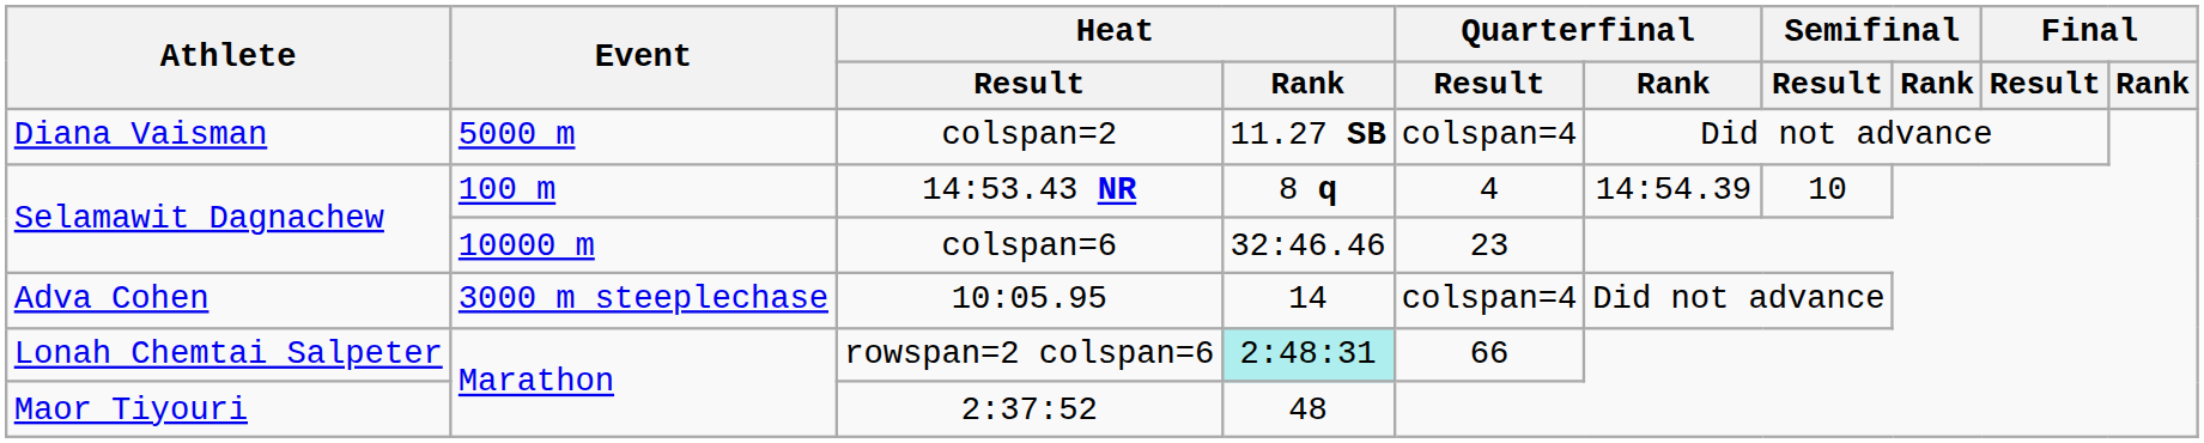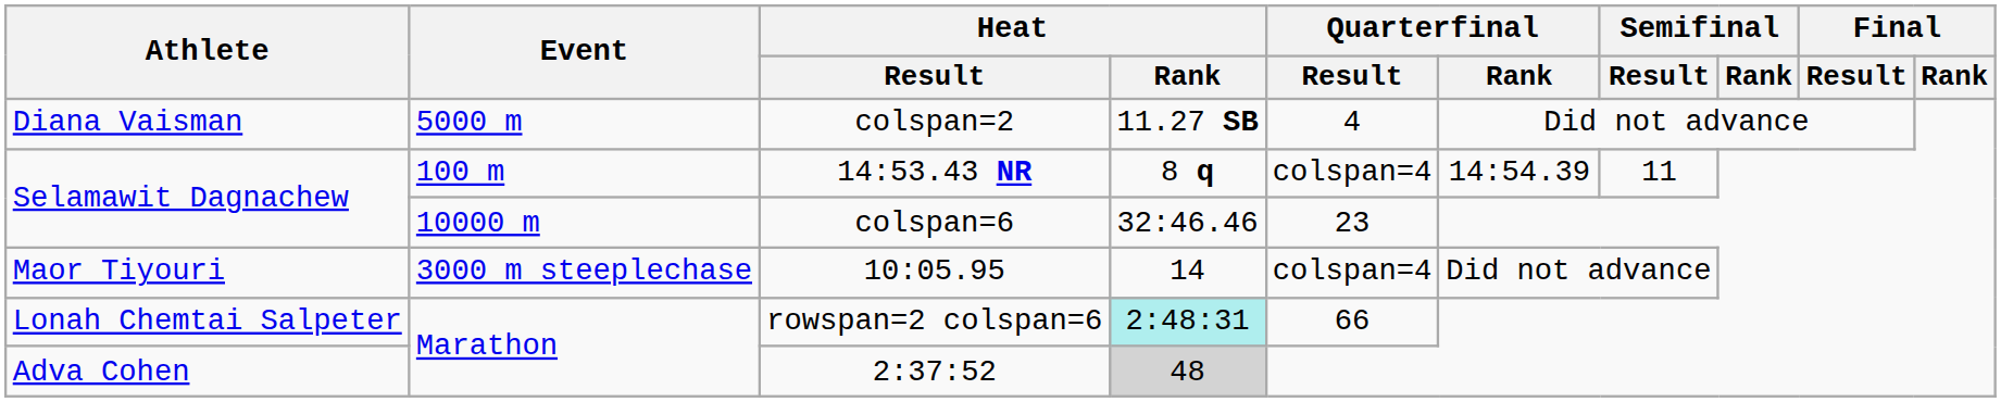colspan=2 | Quarterfinal / Result: colspan=4 -> 4
14:53.43 NR | Quarterfinal / Result: 4 -> colspan=4
14:53.43 NR | Semifinal / Result: 10 -> 11
10:05.95 | Athlete: Adva Cohen -> Maor Tiyouri
2:37:52 | Athlete: Maor Tiyouri -> Adva Cohen
2:37:52 | Heat / Rank: no background -> lightgrey background
